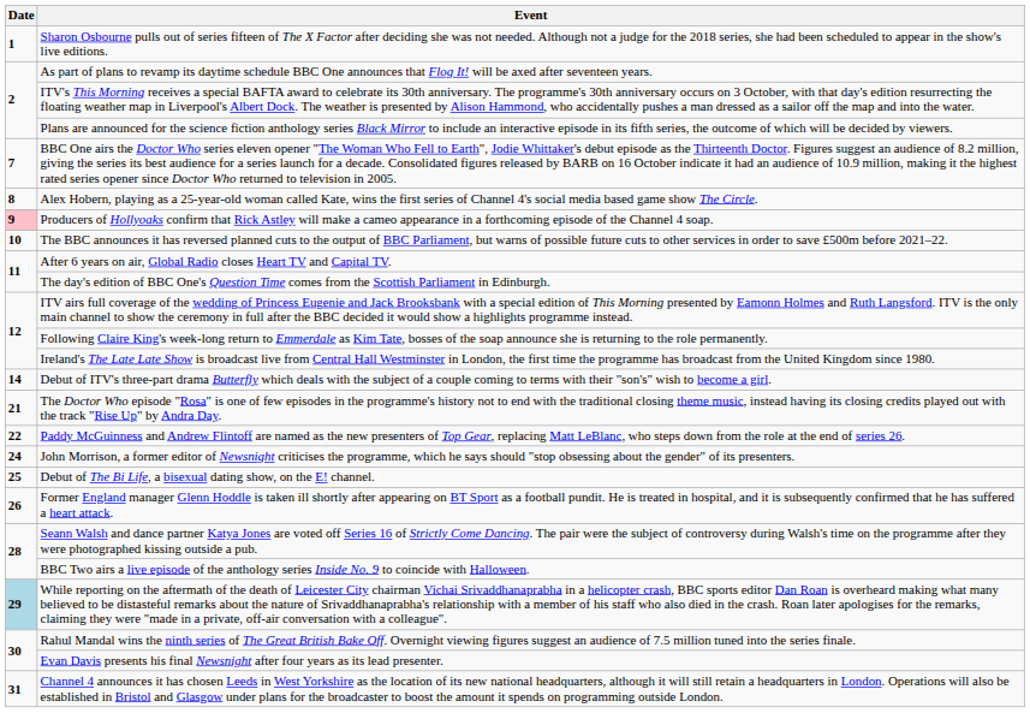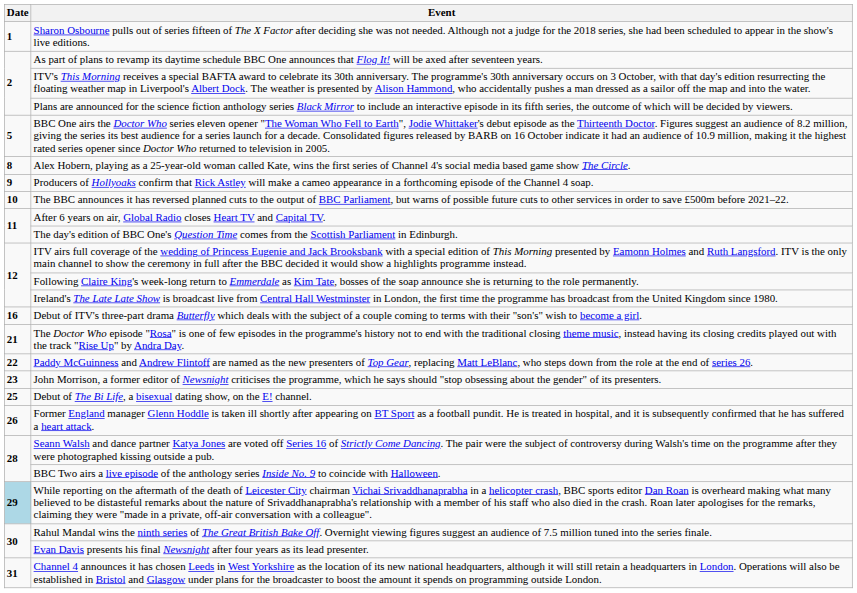row 6 | Date: 7 -> 5
row 8 | Date: pink background -> no background
row 15 | Date: 14 -> 16
row 18 | Date: 24 -> 23
